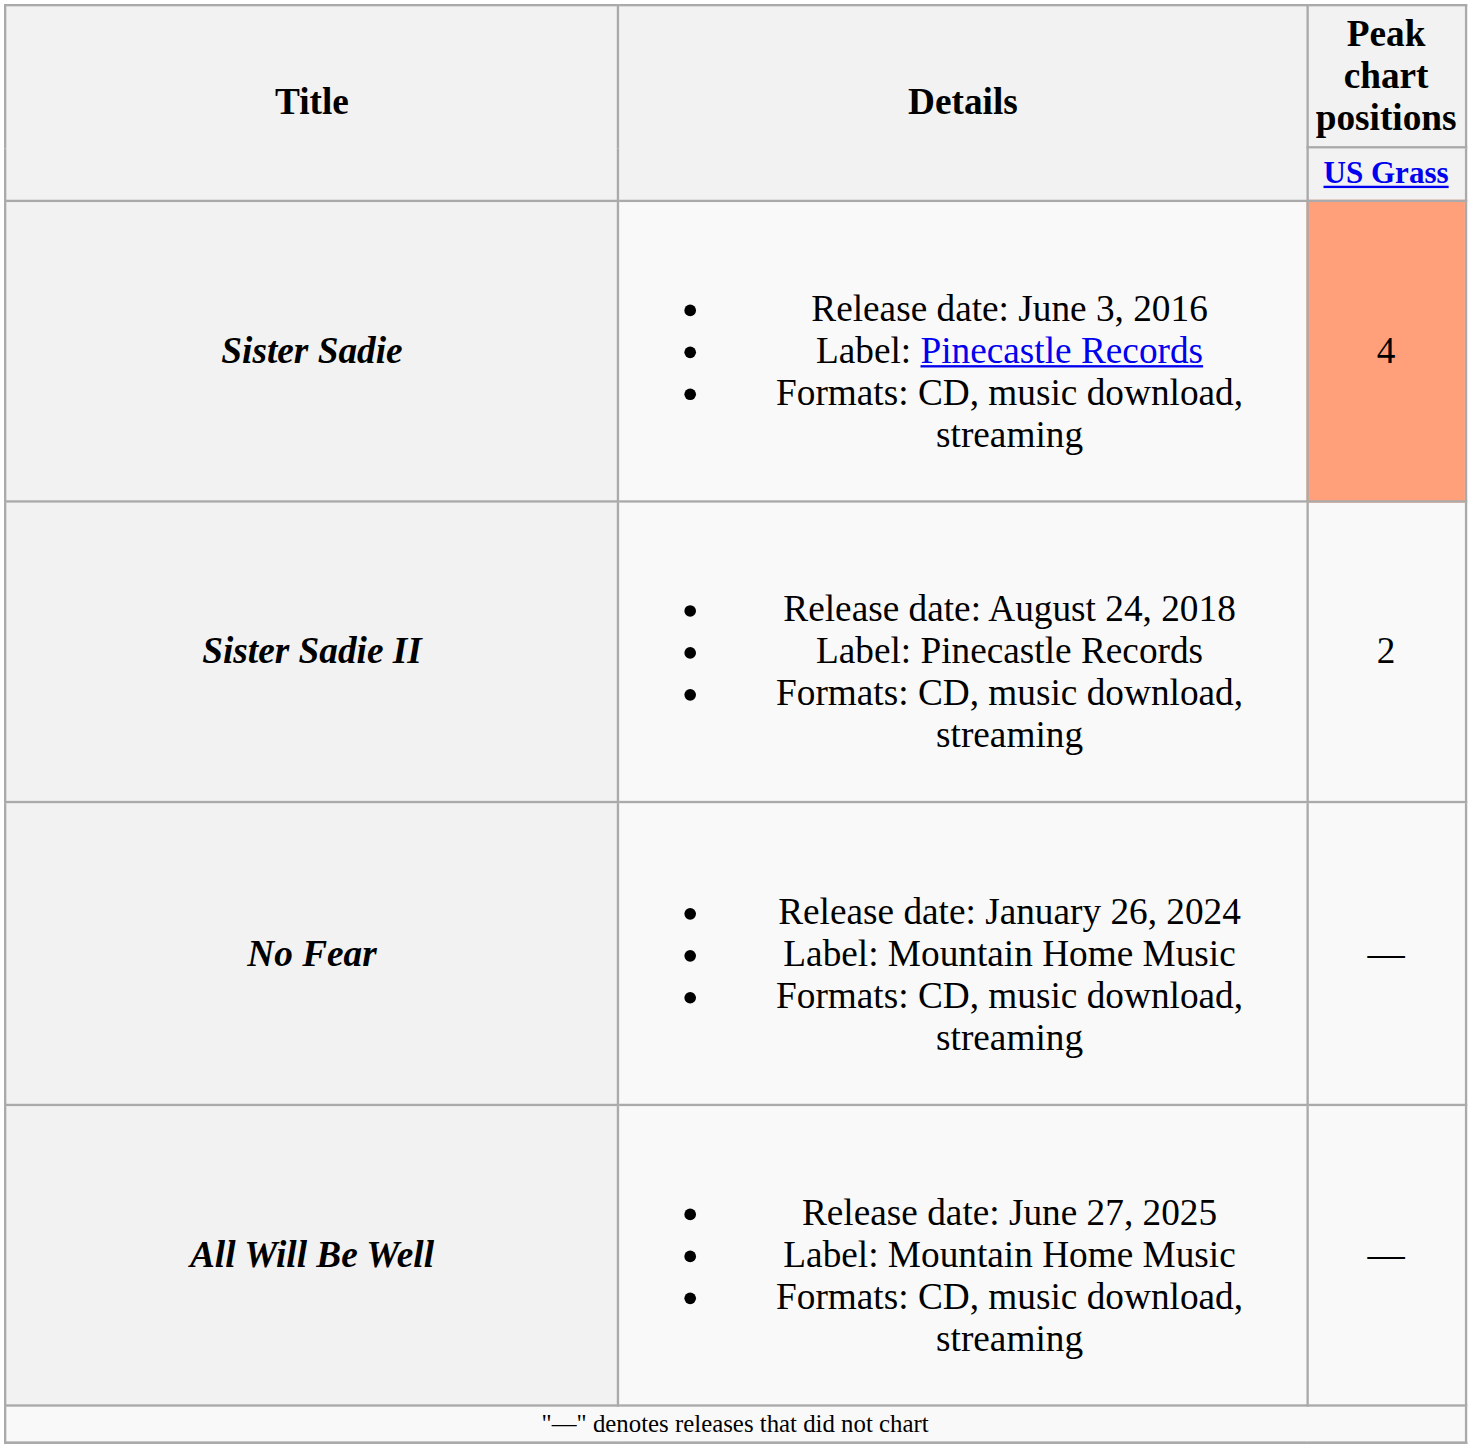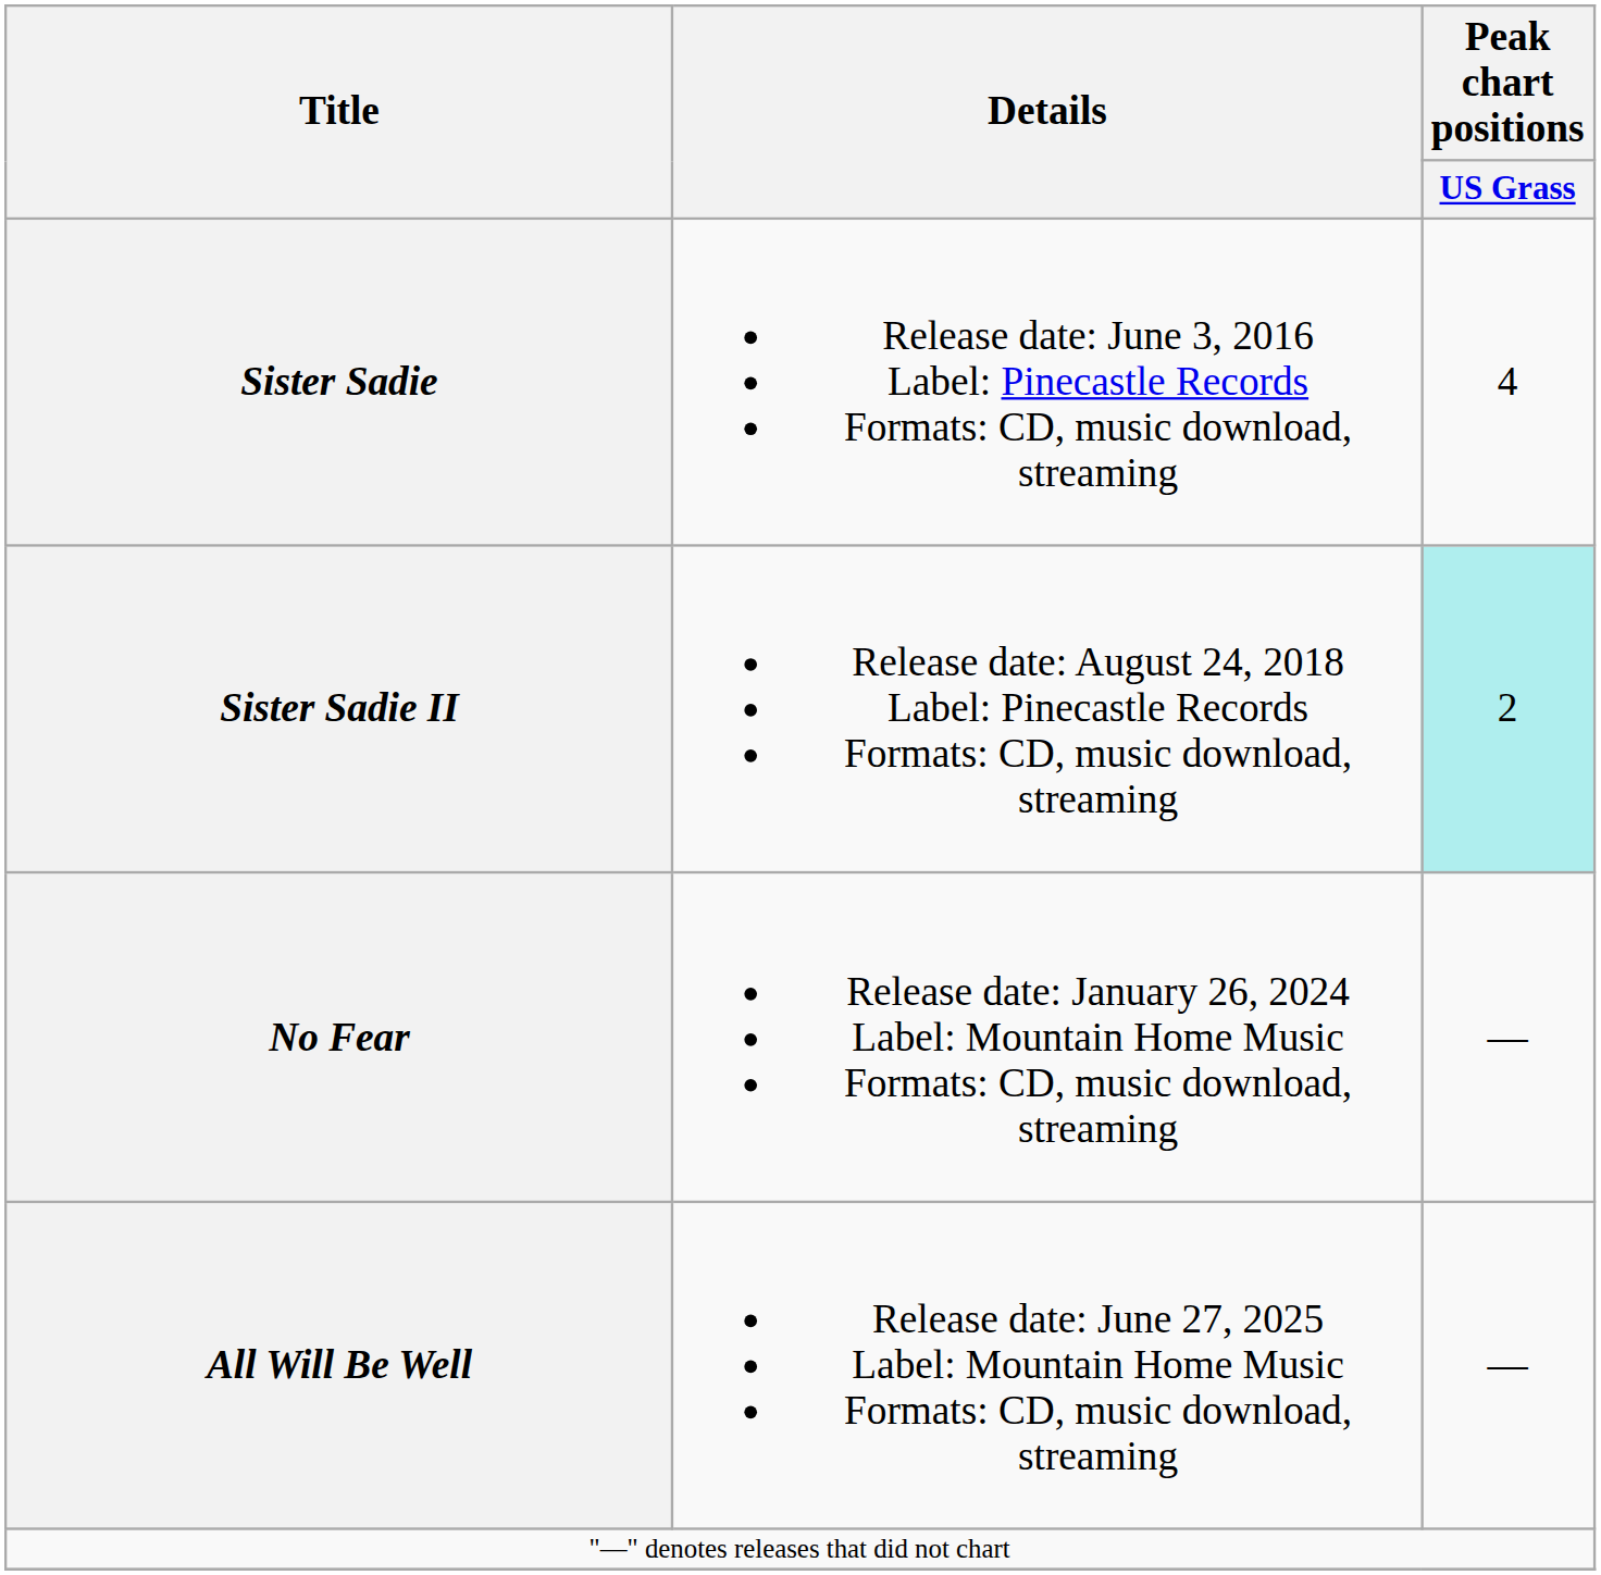Sister Sadie | Peak chart positions / US Grass: lightsalmon background -> no background
Sister Sadie II | Peak chart positions / US Grass: no background -> paleturquoise background
